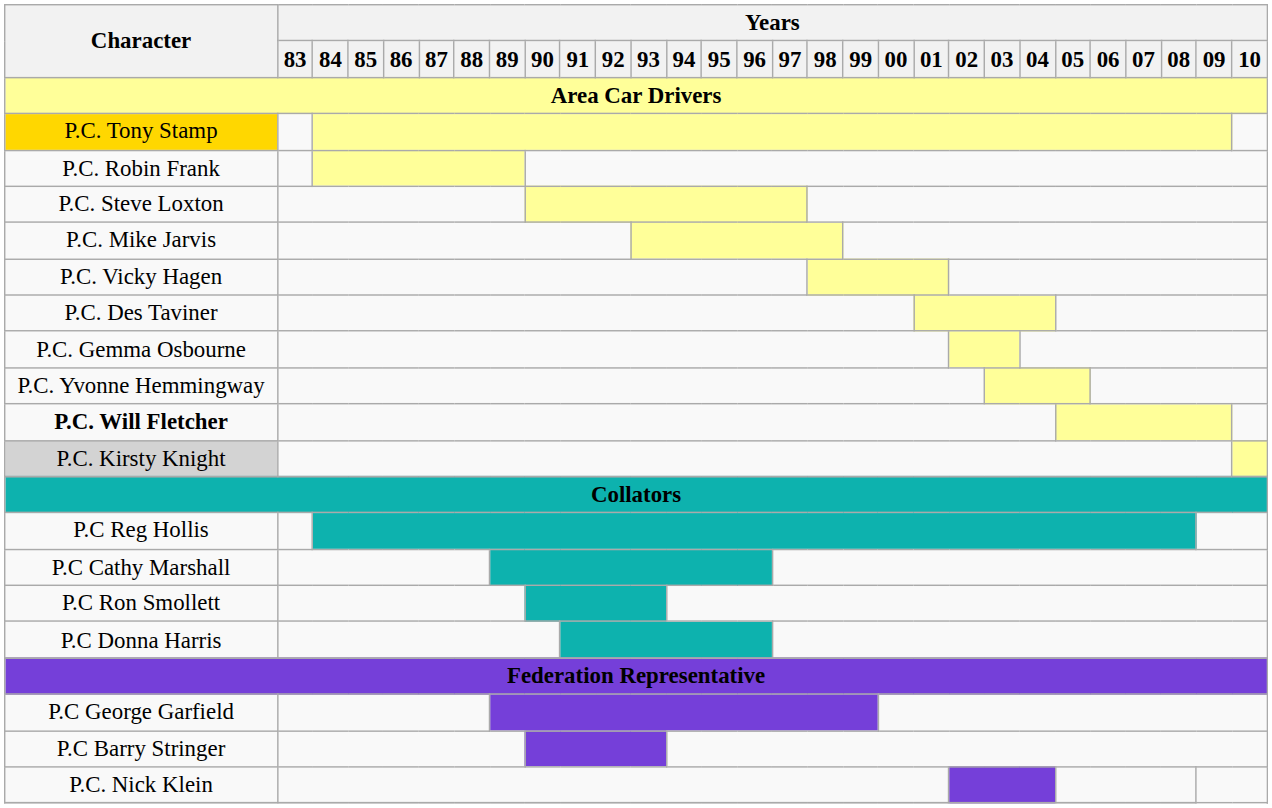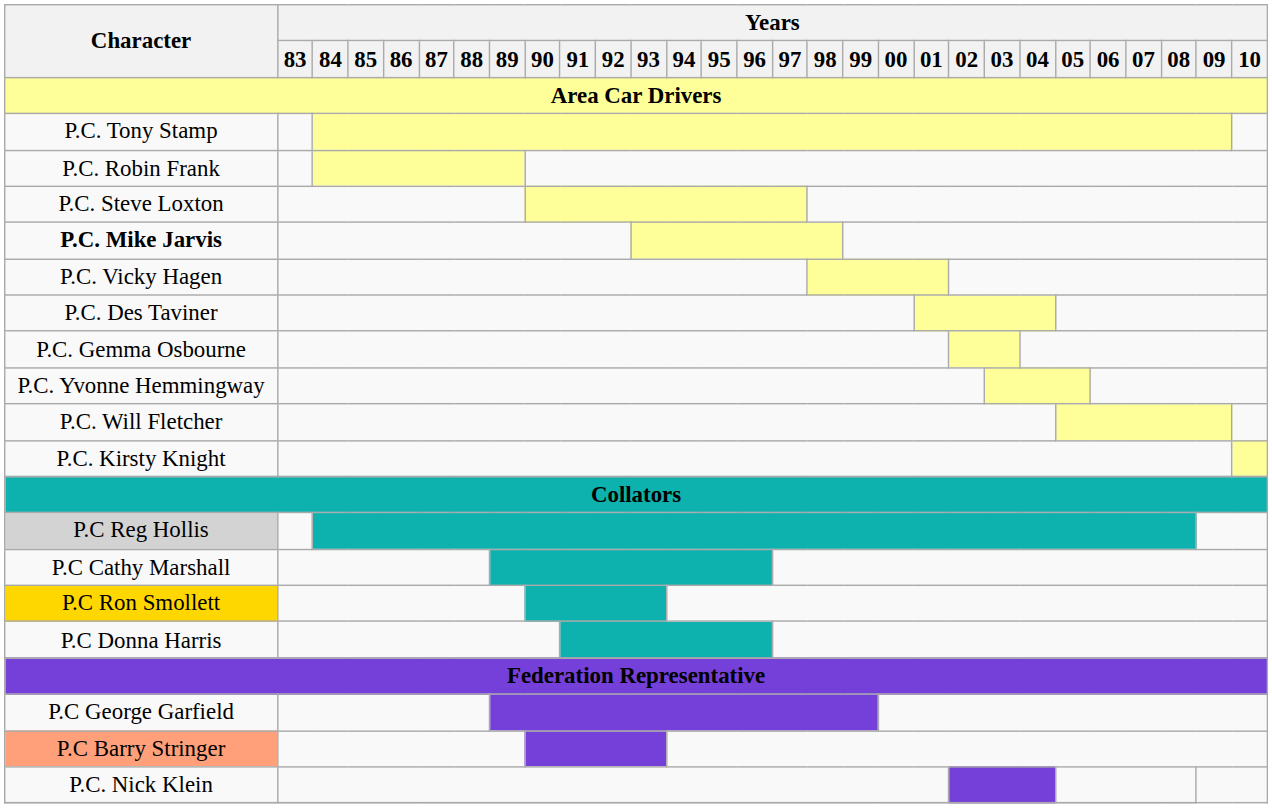P.C. Tony Stamp | Character: gold background -> no background
P.C. Mike Jarvis | Character: normal -> bold
P.C. Will Fletcher | Character: bold -> normal
P.C. Kirsty Knight | Character: lightgrey background -> no background
P.C Reg Hollis | Character: no background -> lightgrey background
P.C Ron Smollett | Character: no background -> gold background
P.C Barry Stringer | Character: no background -> lightsalmon background
